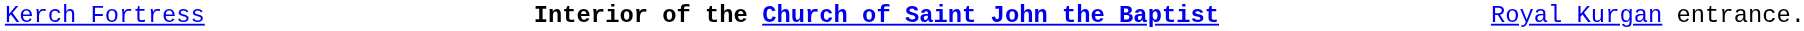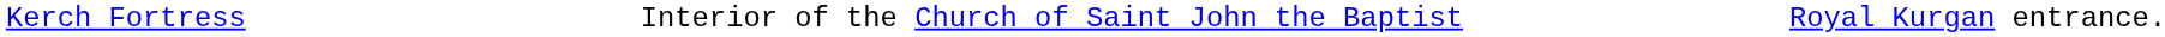Kerch Fortress | column 2: bold -> normal
